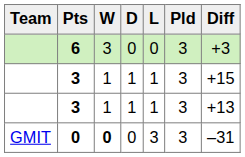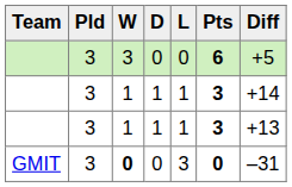columns swapped: Pld <-> Pts
row 2 | Diff: +3 -> +5
row 3 | Diff: +15 -> +14
